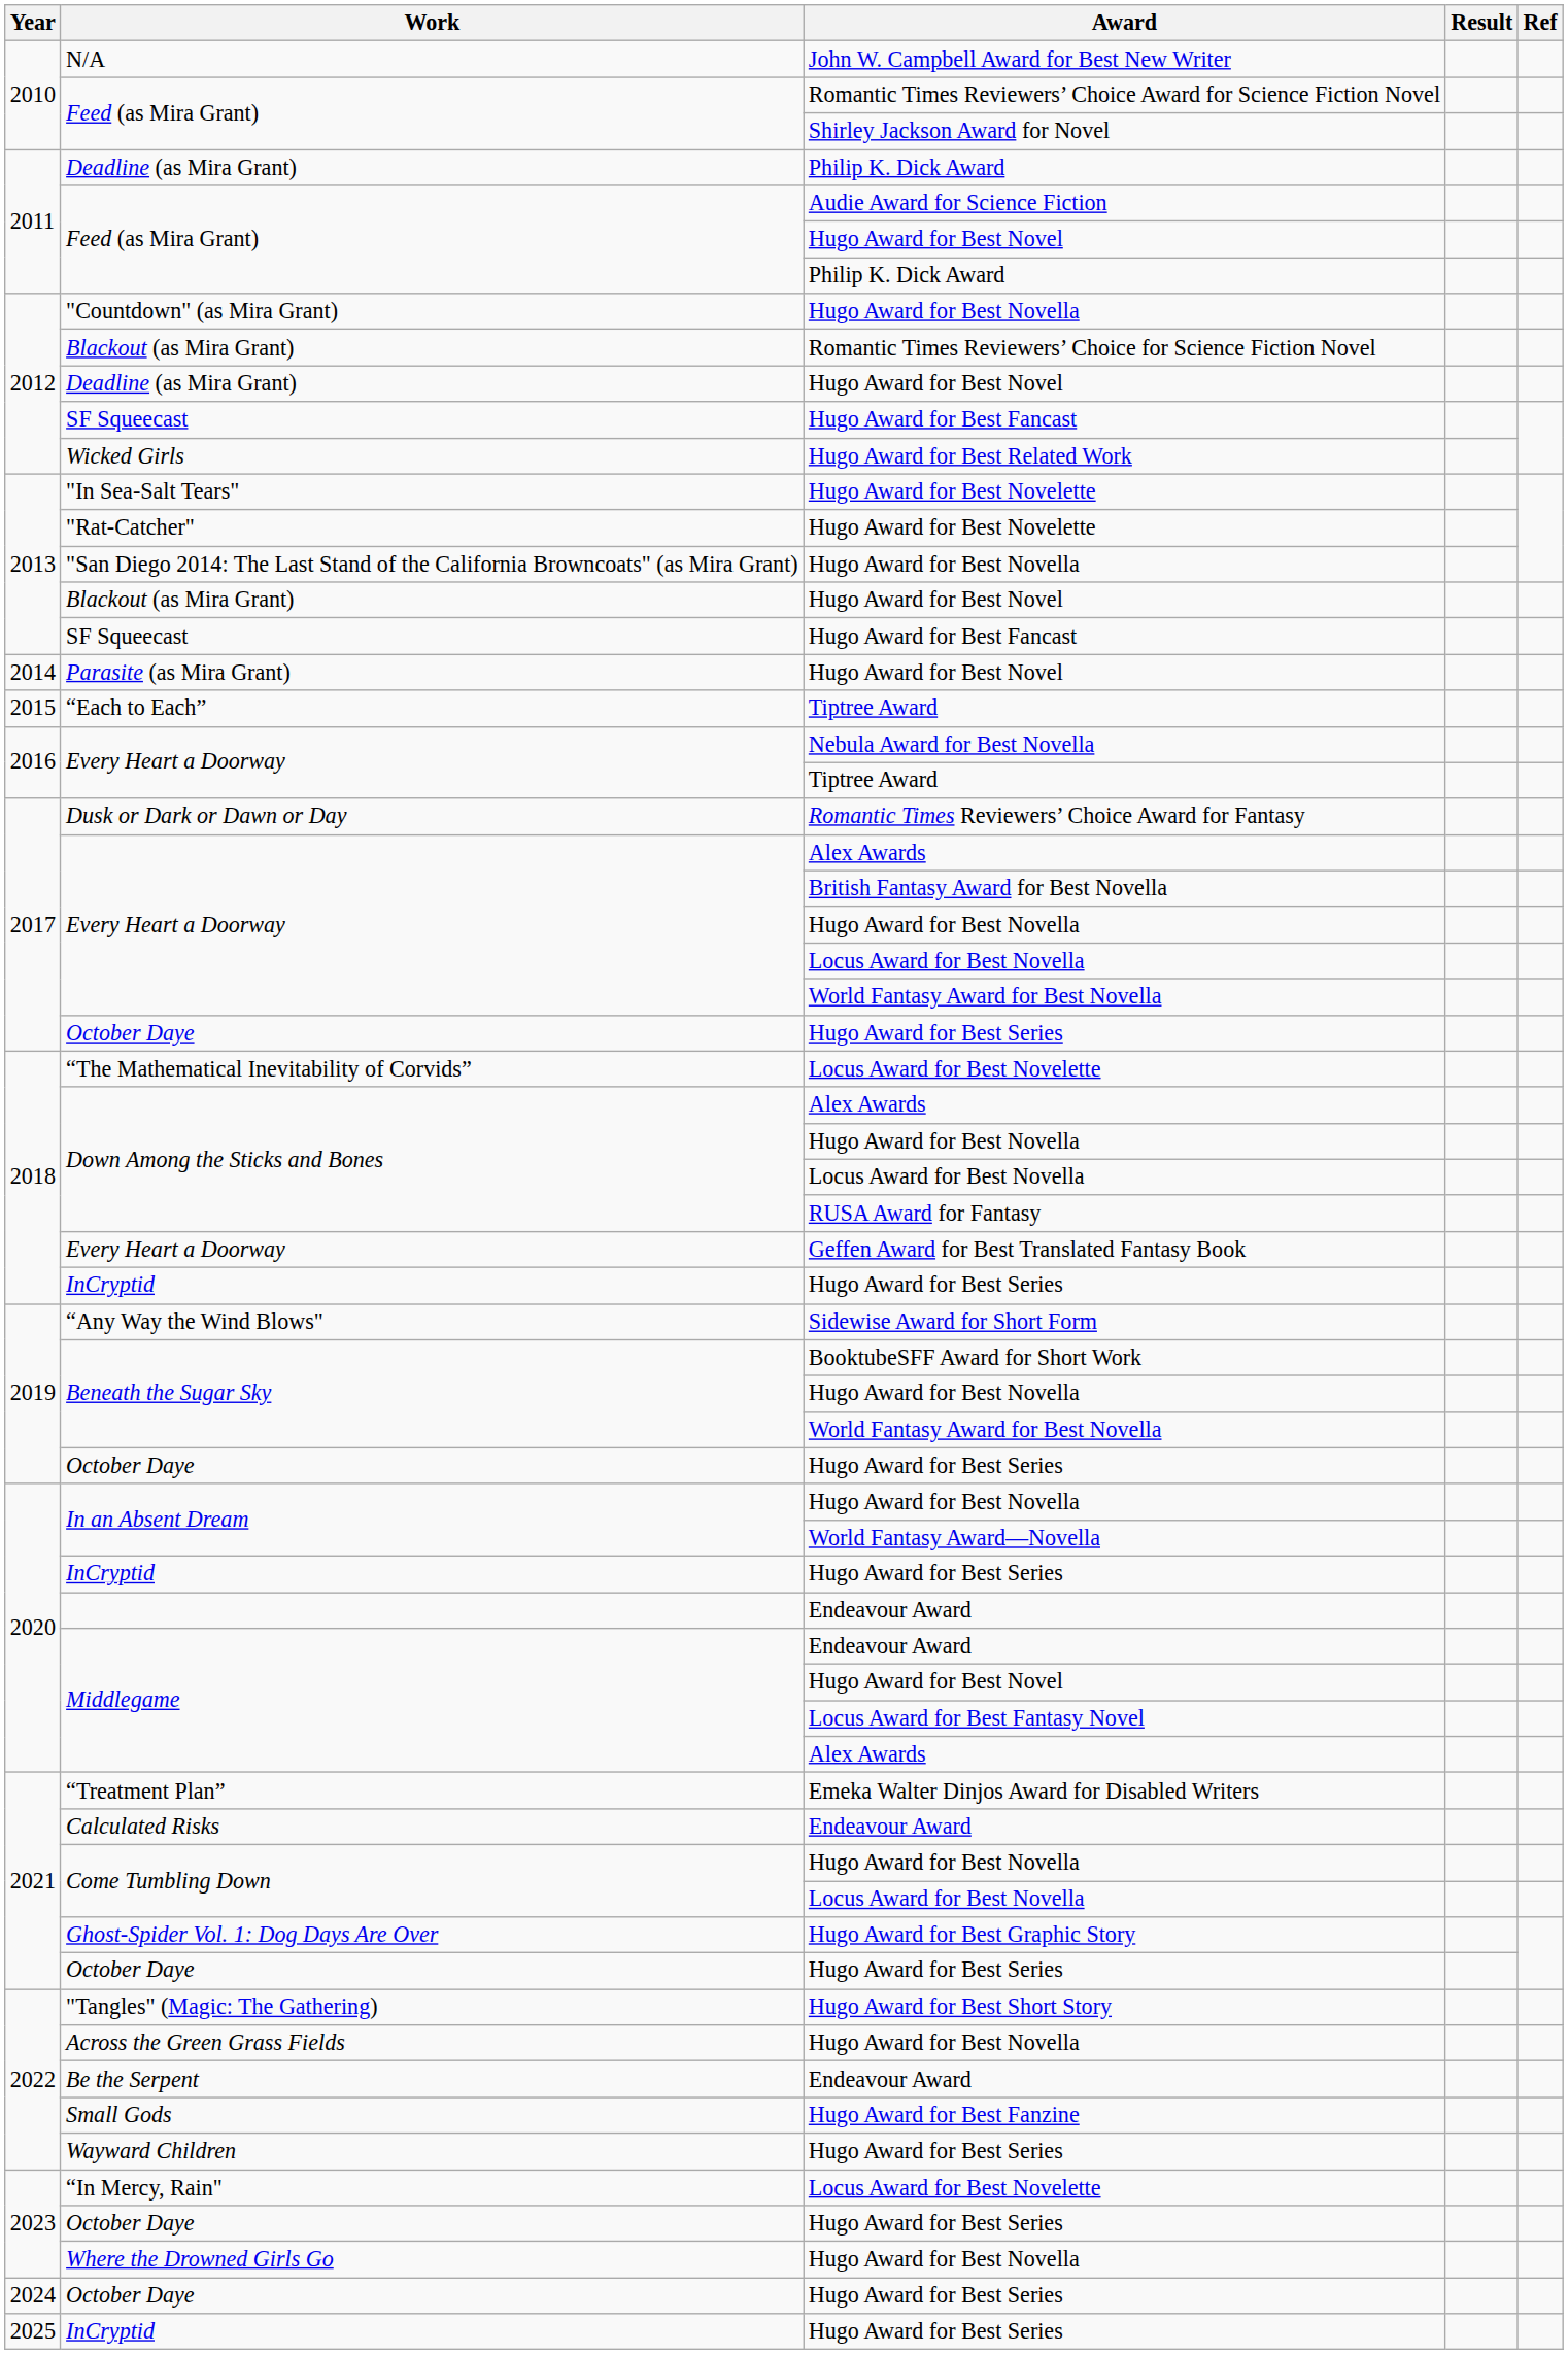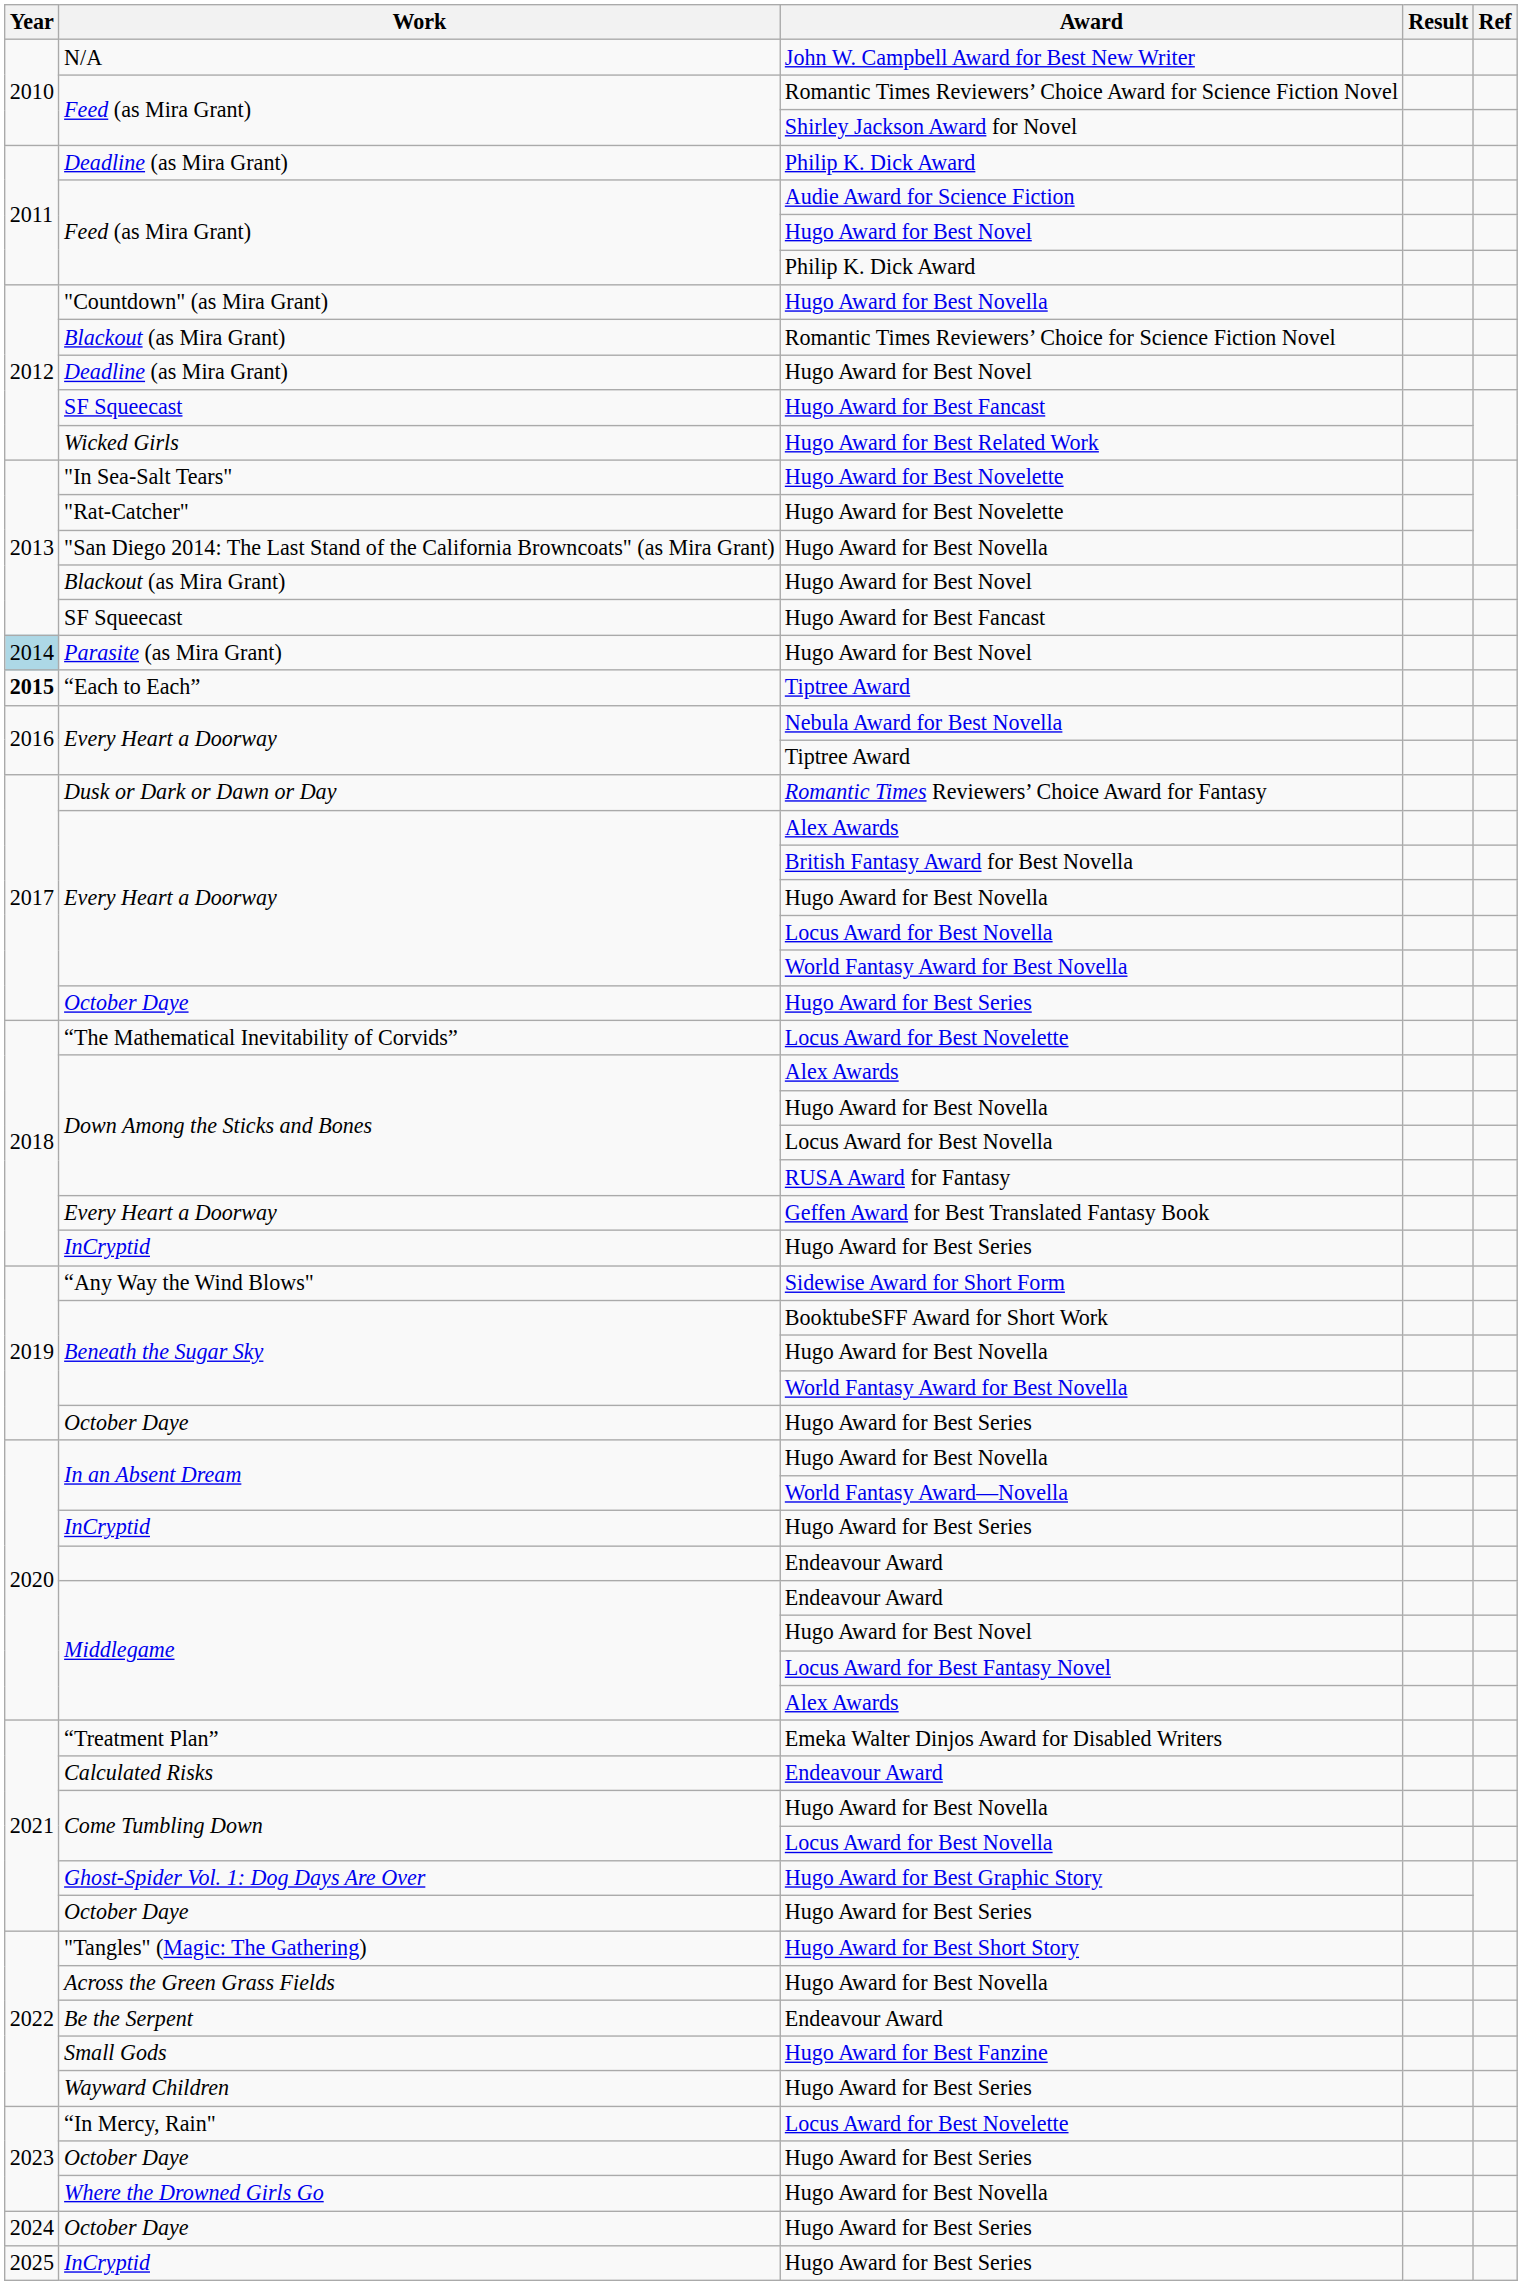Parasite (as Mira Grant) | Year: no background -> lightblue background
“Each to Each” | Year: normal -> bold
